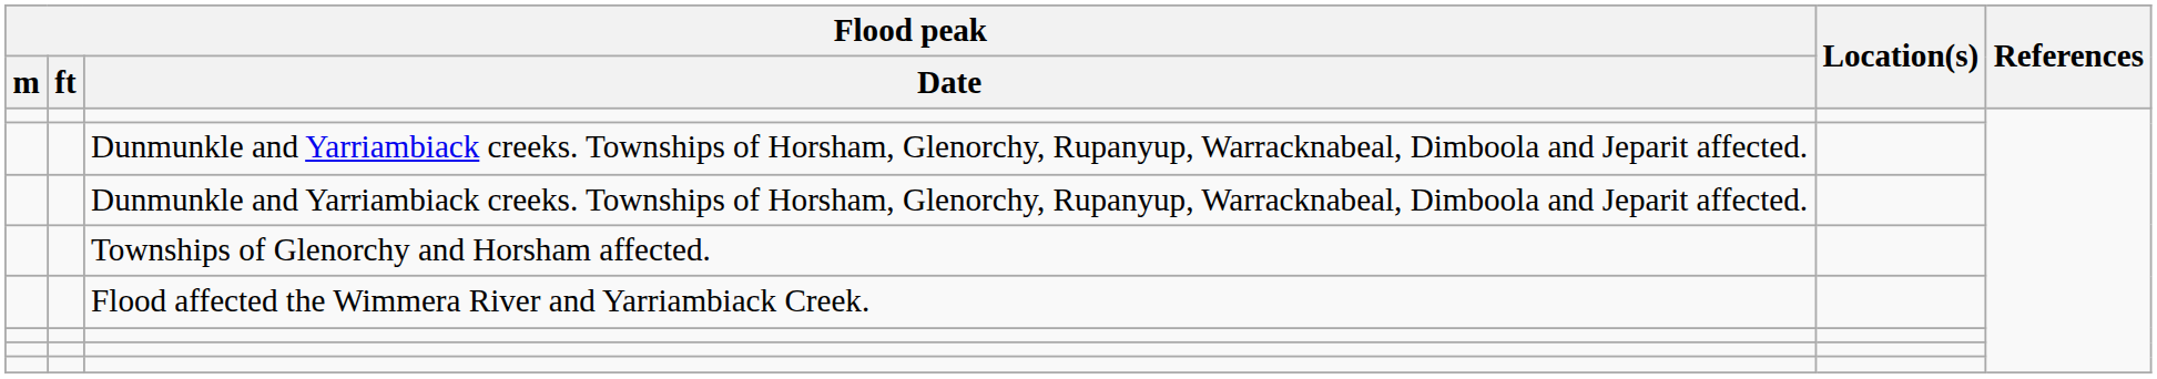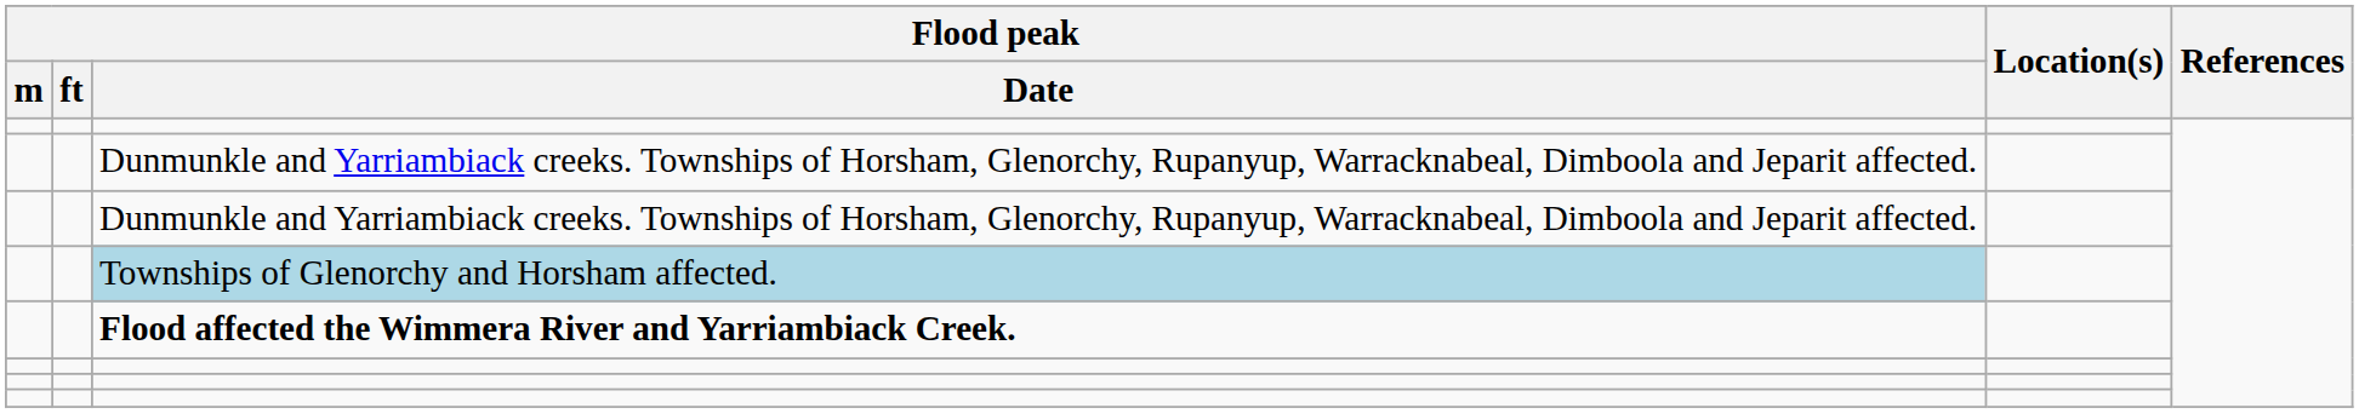Townships of Glenorchy and Horsham affected. | Flood peak / Date: no background -> lightblue background
Flood affected the Wimmera River and Yarriambiack Creek. | Flood peak / Date: normal -> bold
